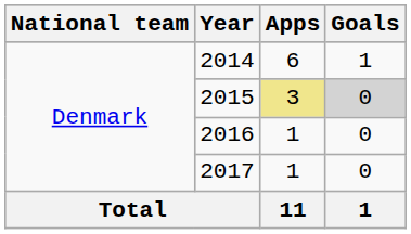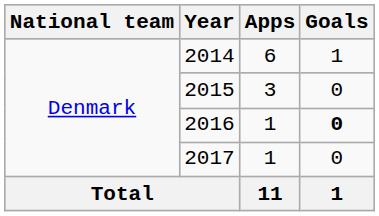2015 | Apps: khaki background -> no background
2015 | Goals: lightgrey background -> no background
2016 | Goals: normal -> bold
